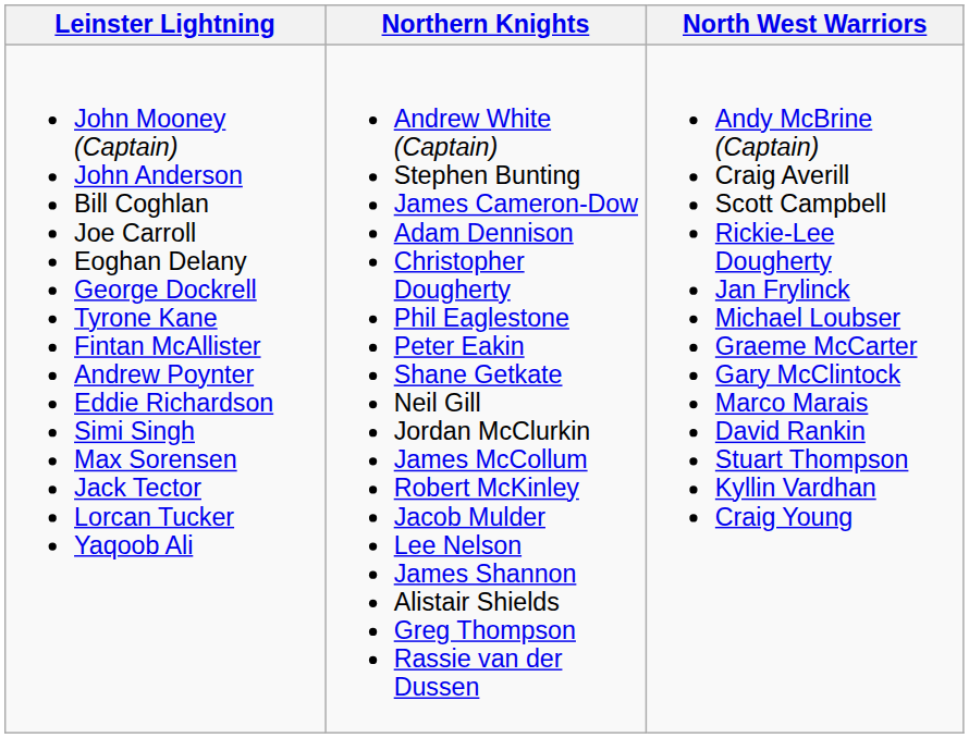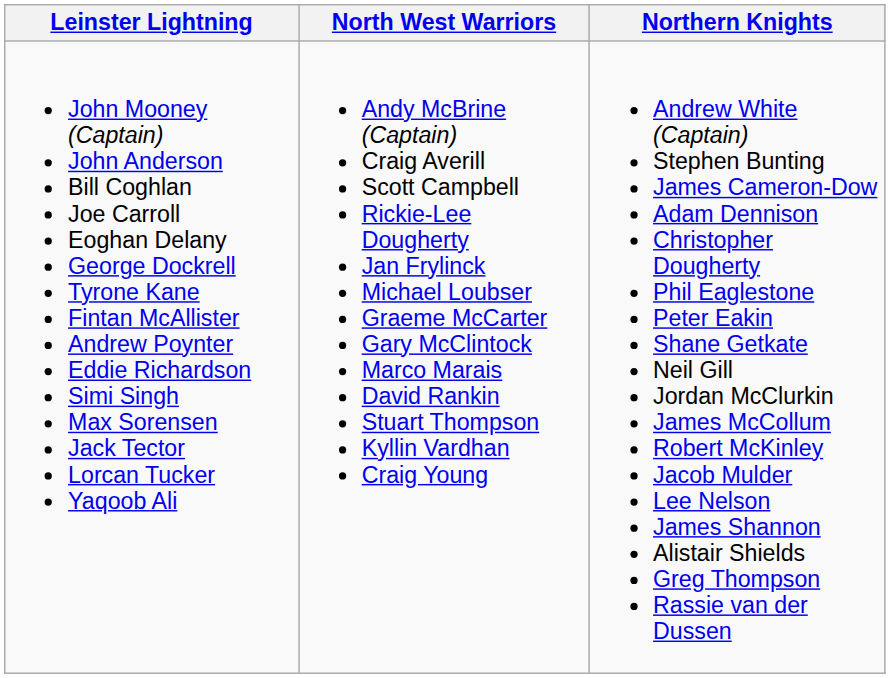columns swapped: Northern Knights <-> North West Warriors
